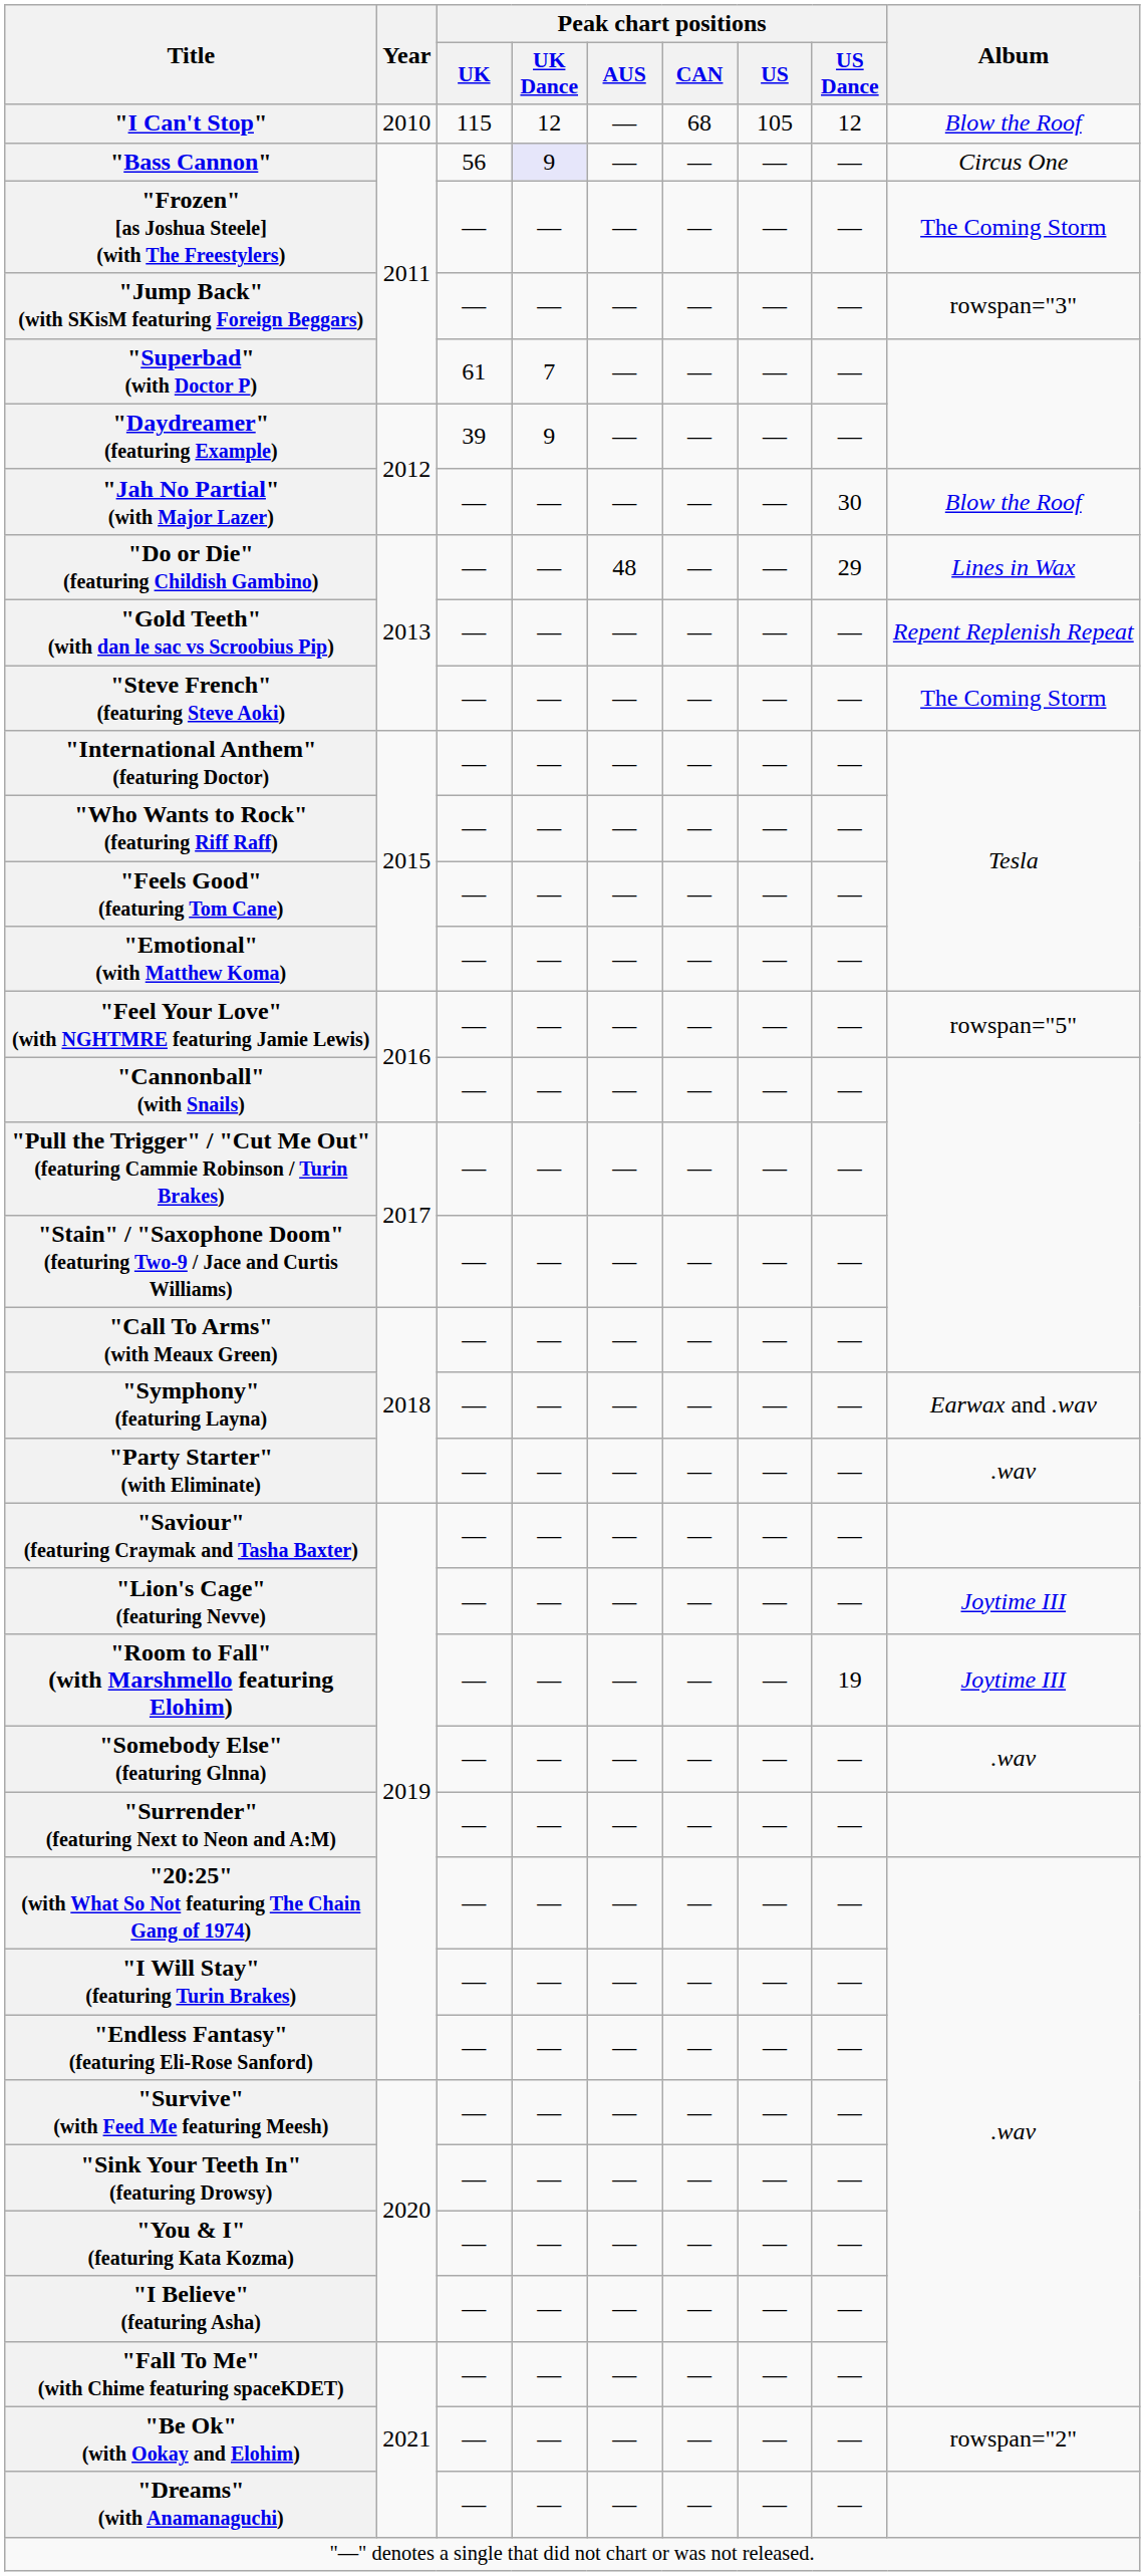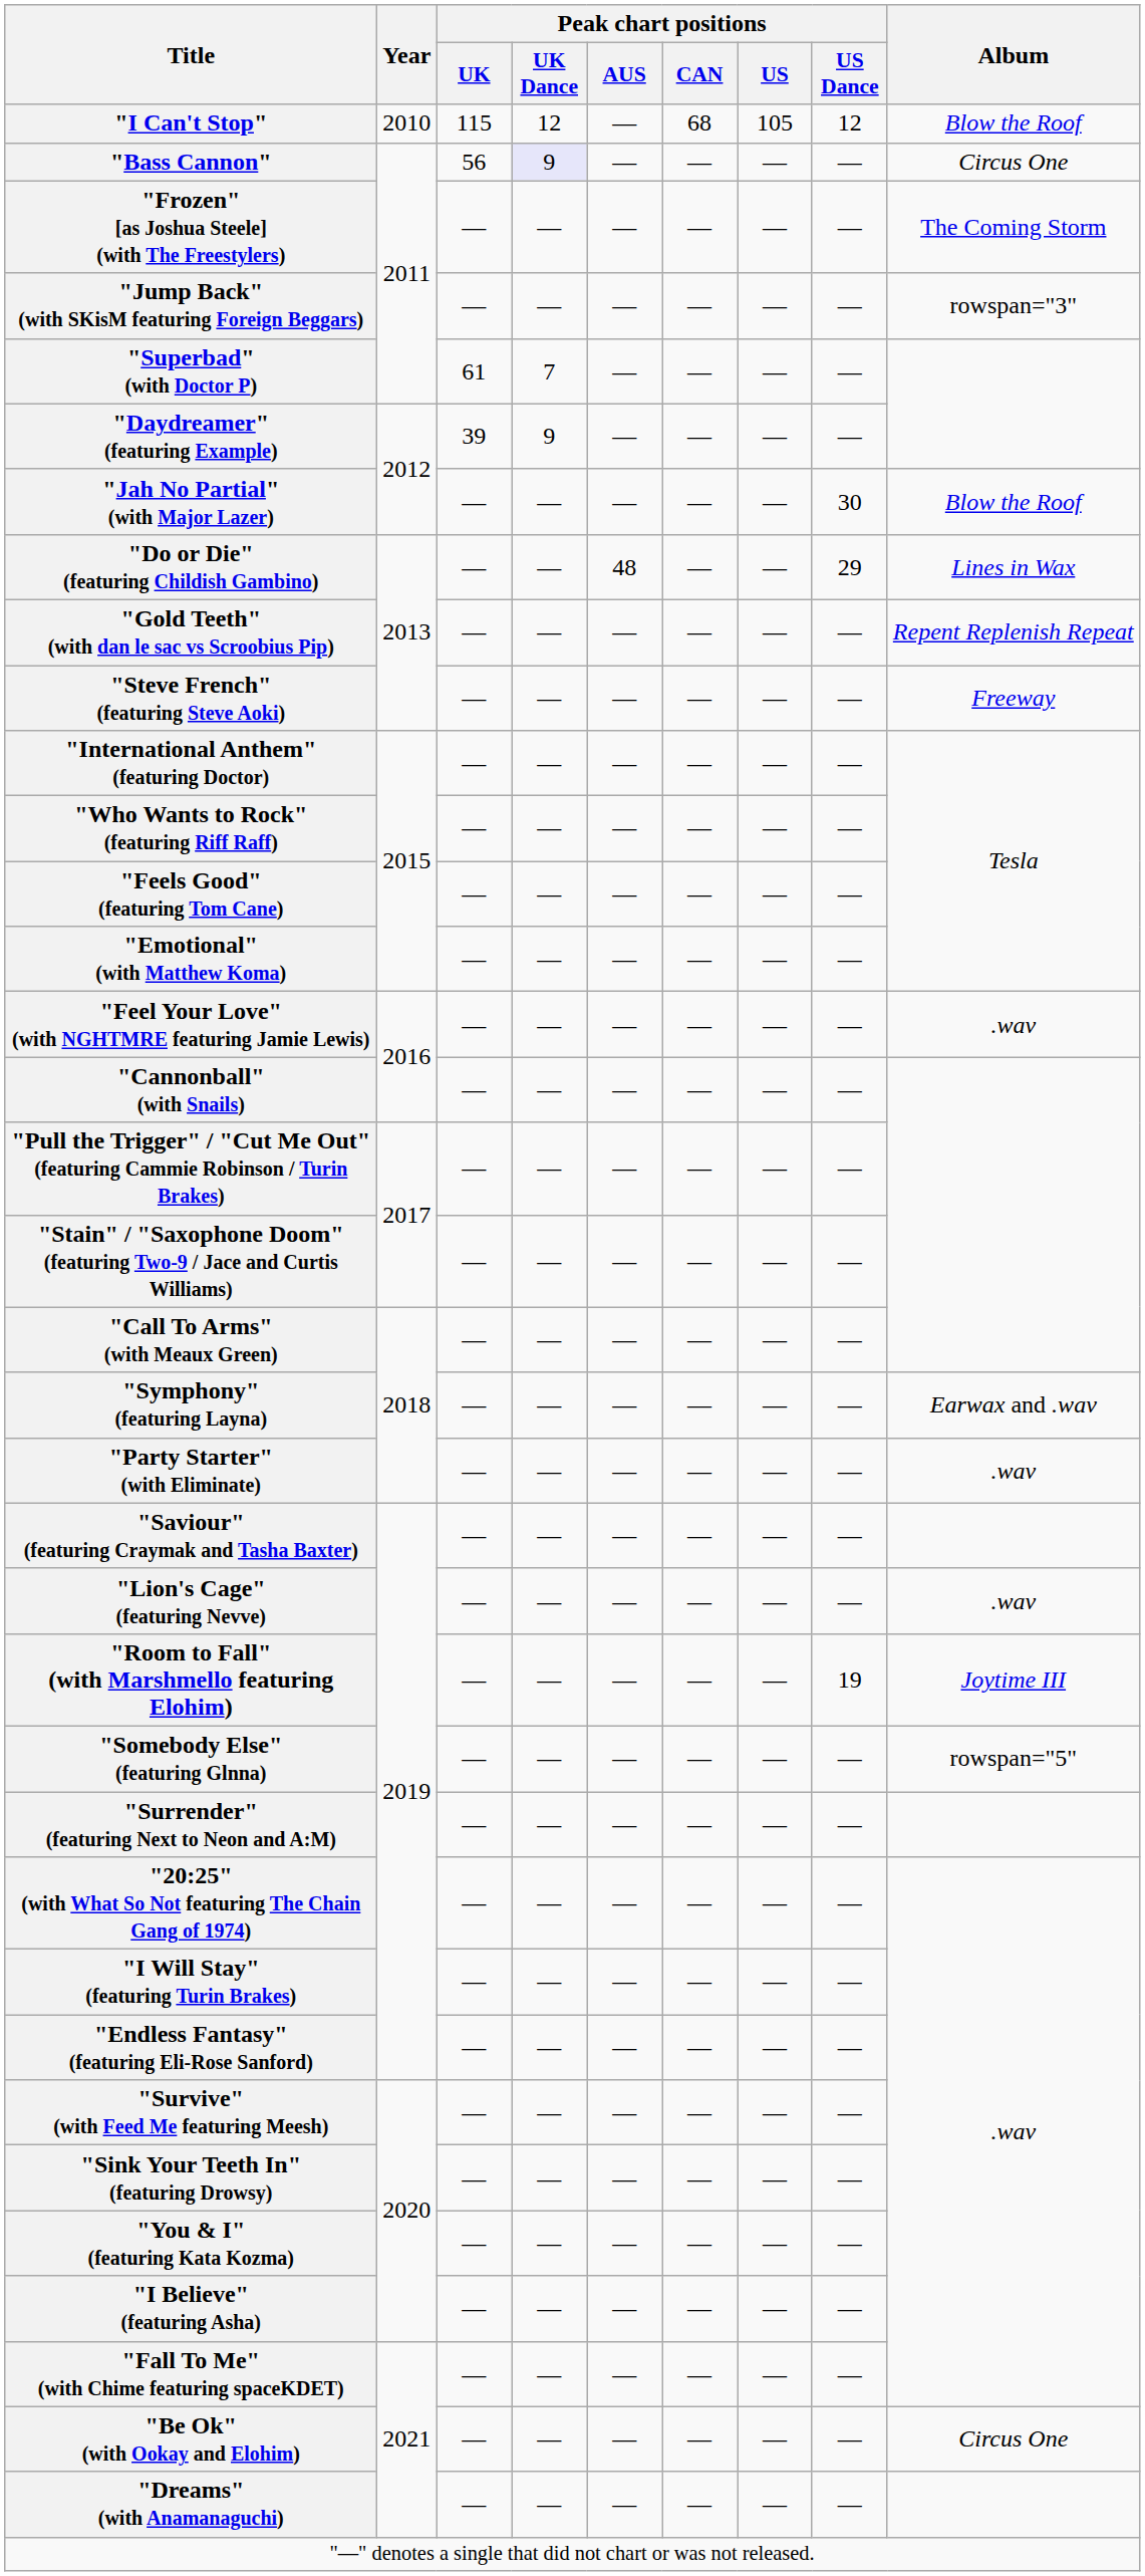"Steve French" (featuring Steve Aoki) | Album: The Coming Storm -> Freeway
"Feel Your Love" (with NGHTMRE featuring Jamie Lewis) | Album: rowspan="5" -> .wav
"Lion's Cage" (featuring Nevve) | Album: Joytime III -> .wav
"Somebody Else" (featuring Glnna) | Album: .wav -> rowspan="5"
"Be Ok" (with Ookay and Elohim) | Album: rowspan="2" -> Circus One
